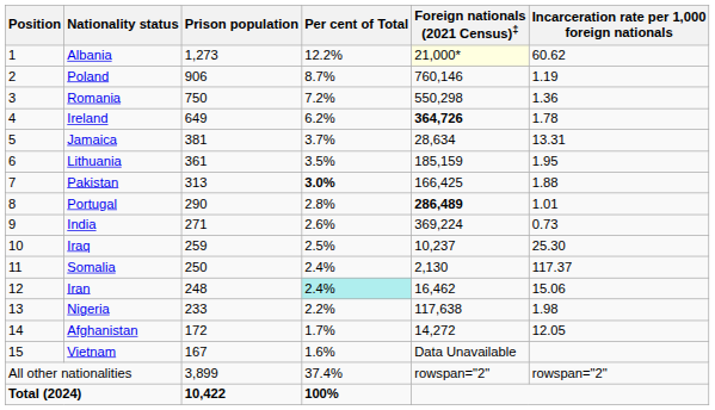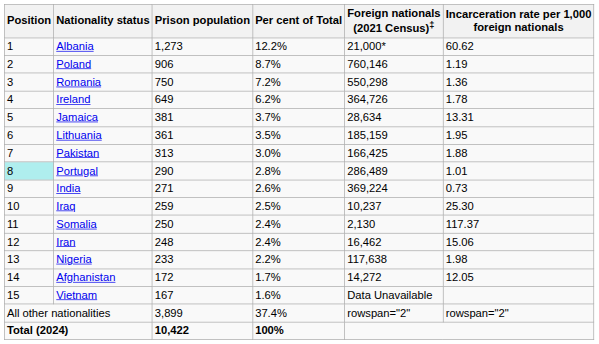Albania | Foreign nationals (2021 Census)‡: lightyellow background -> no background
Ireland | Foreign nationals (2021 Census)‡: bold -> normal
Pakistan | Per cent of Total: bold -> normal
Portugal | Position: no background -> paleturquoise background
Portugal | Foreign nationals (2021 Census)‡: bold -> normal
Iran | Per cent of Total: paleturquoise background -> no background
